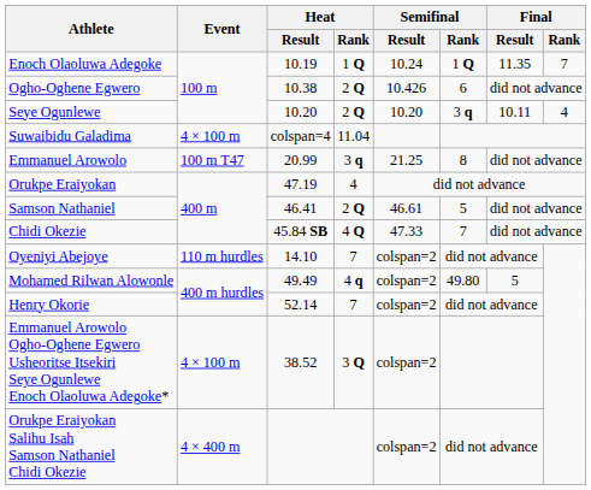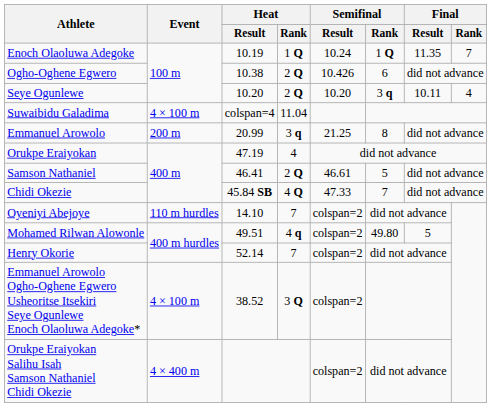Emmanuel Arowolo | Event: 100 m T47 -> 200 m
Mohamed Rilwan Alowonle | Heat / Result: 49.49 -> 49.51
